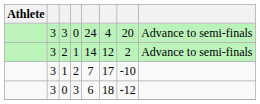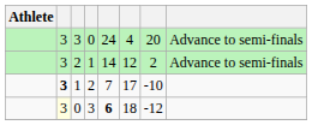row 4 | column 2: normal -> bold
row 5 | column 2: no background -> lightyellow background
row 5 | column 5: normal -> bold
